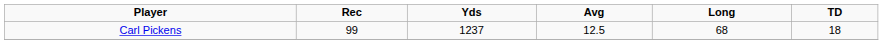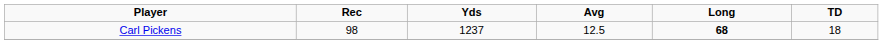Carl Pickens | Rec: 99 -> 98
Carl Pickens | Long: normal -> bold
